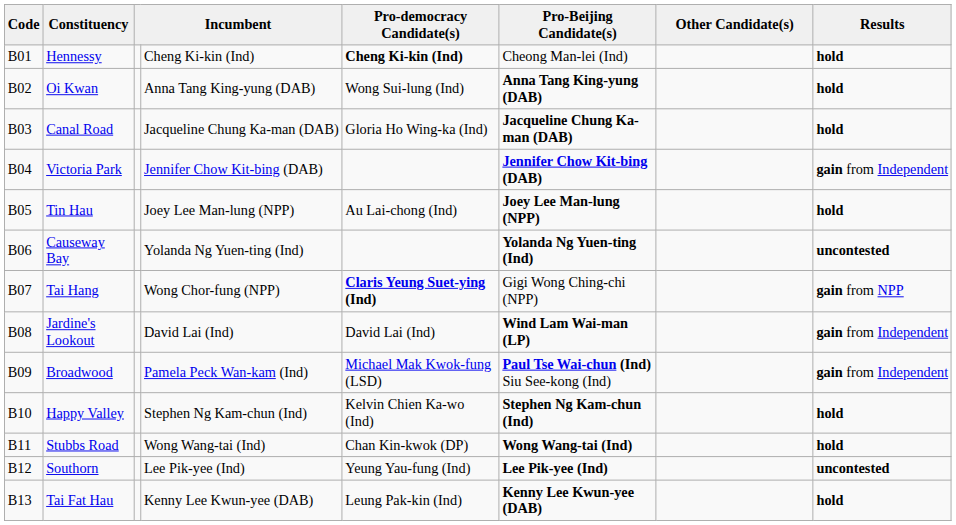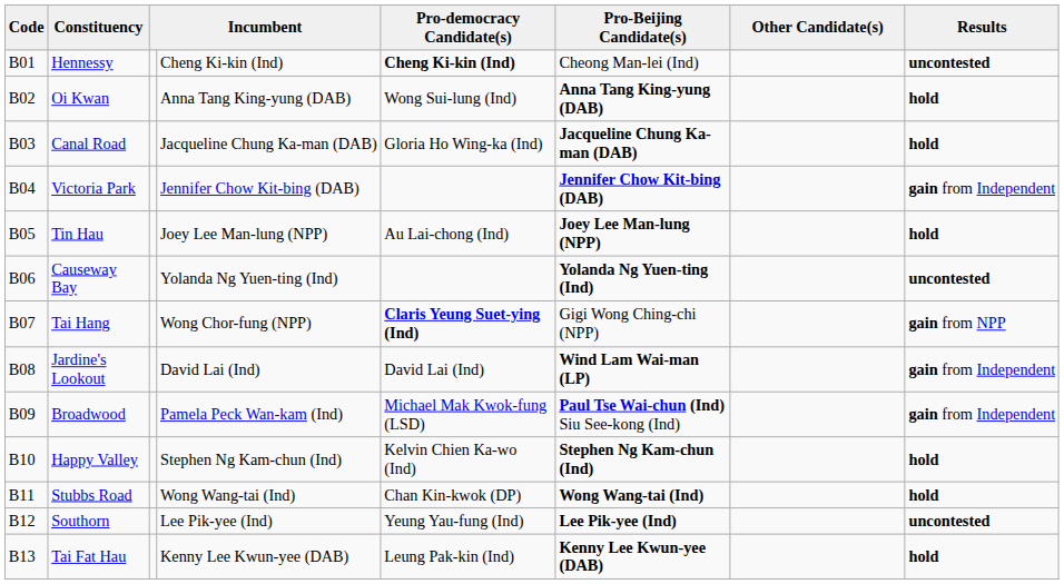Hennessy | column 8: hold -> uncontested
